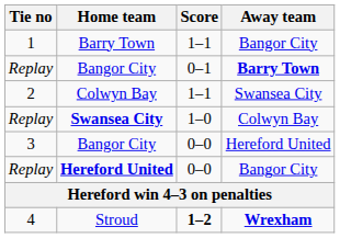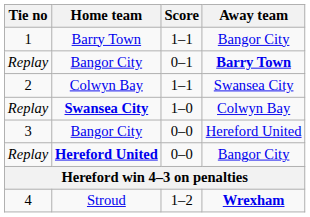Stroud | Score: bold -> normal
